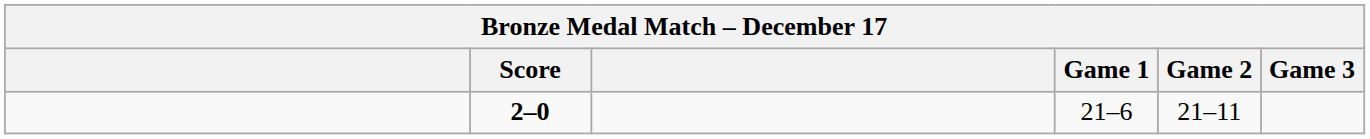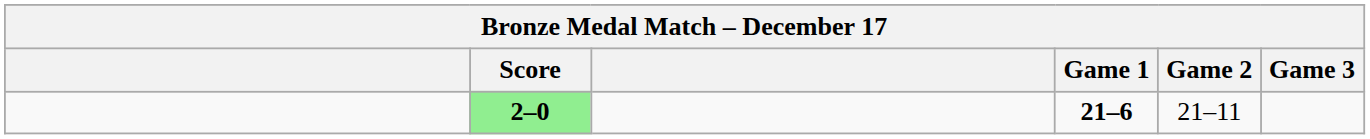row 3 | Score: no background -> lightgreen background
row 3 | Game 1: normal -> bold
